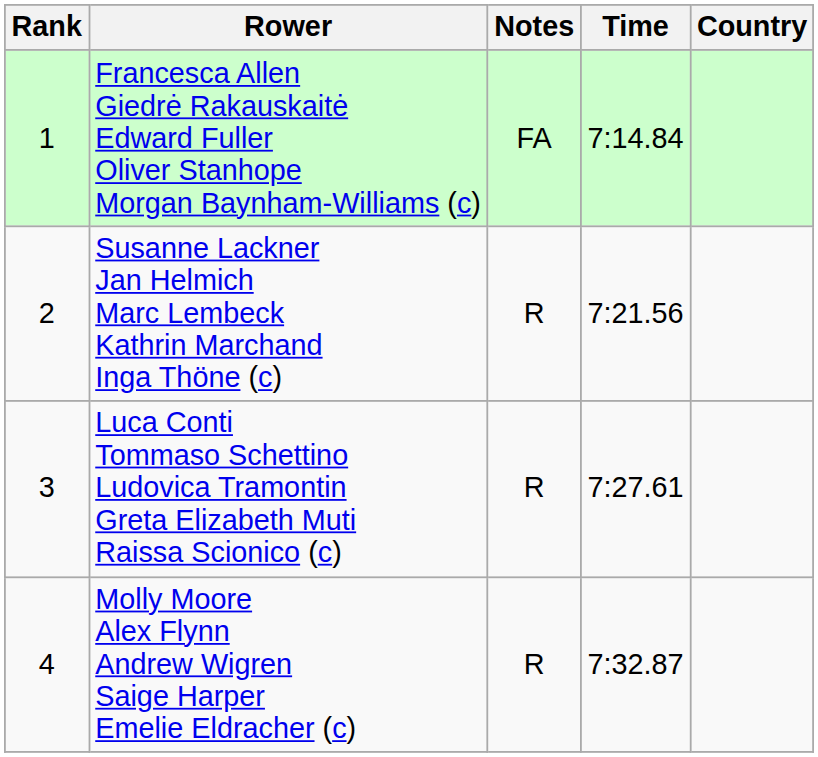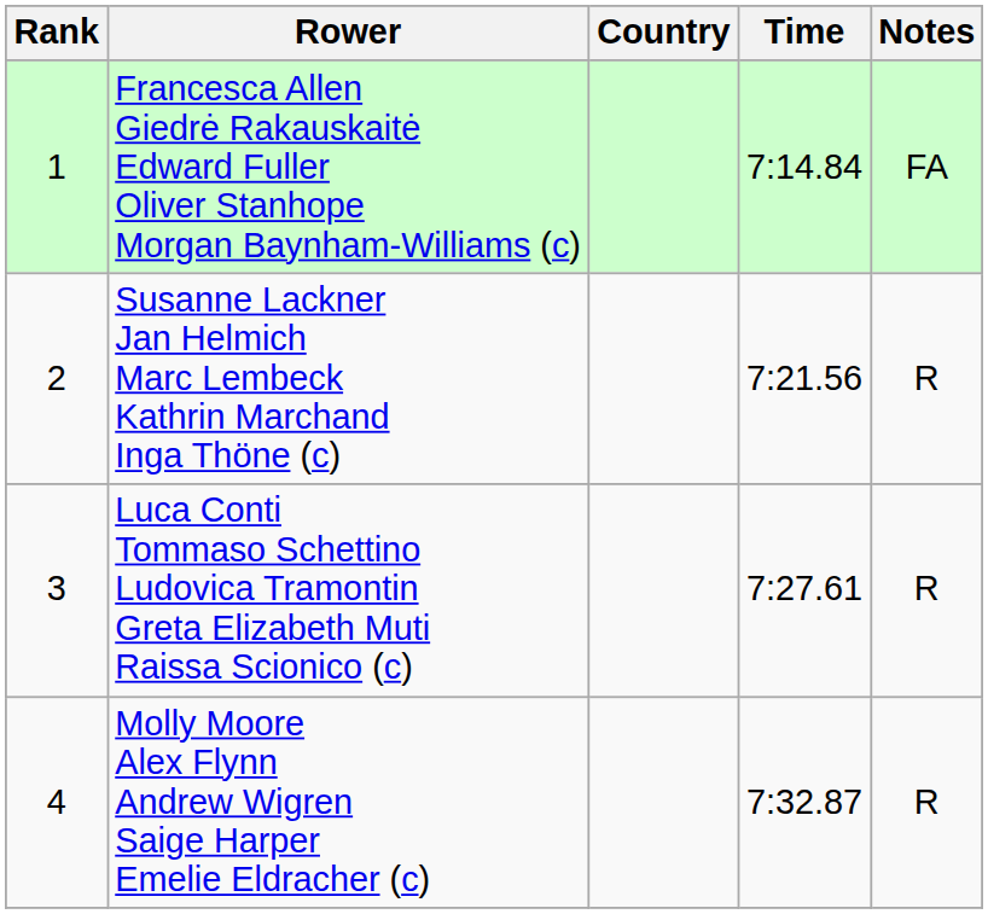columns swapped: Country <-> Notes
